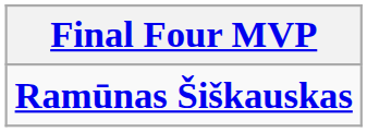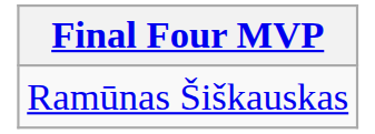row 2 | column 1: bold -> normal
